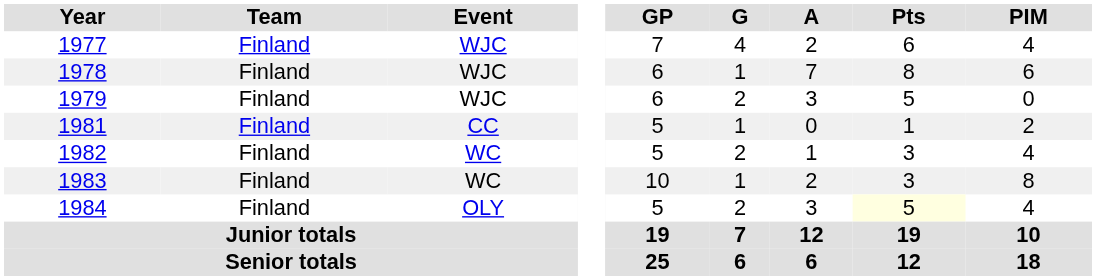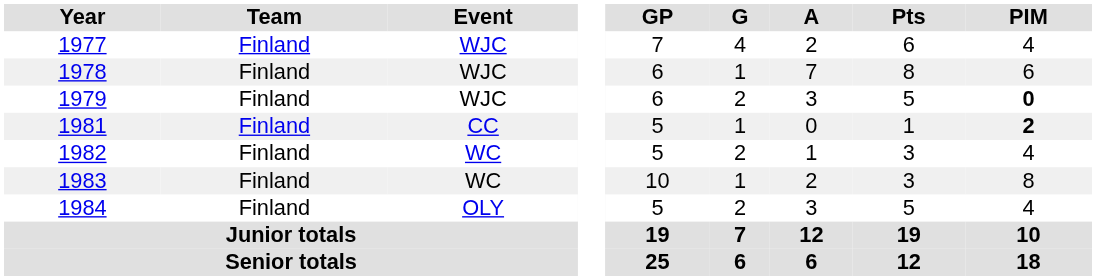1979 | PIM: normal -> bold
1981 | PIM: normal -> bold
1984 | Pts: lightyellow background -> no background
